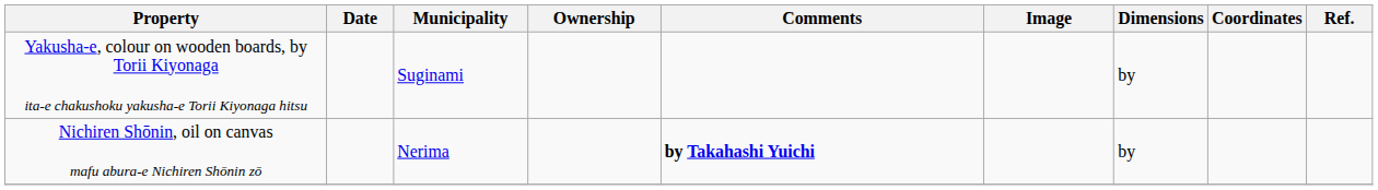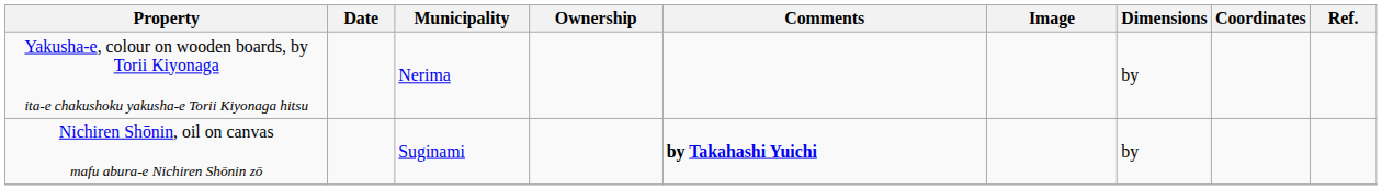row 2 | Municipality: Suginami -> Nerima
row 3 | Municipality: Nerima -> Suginami
